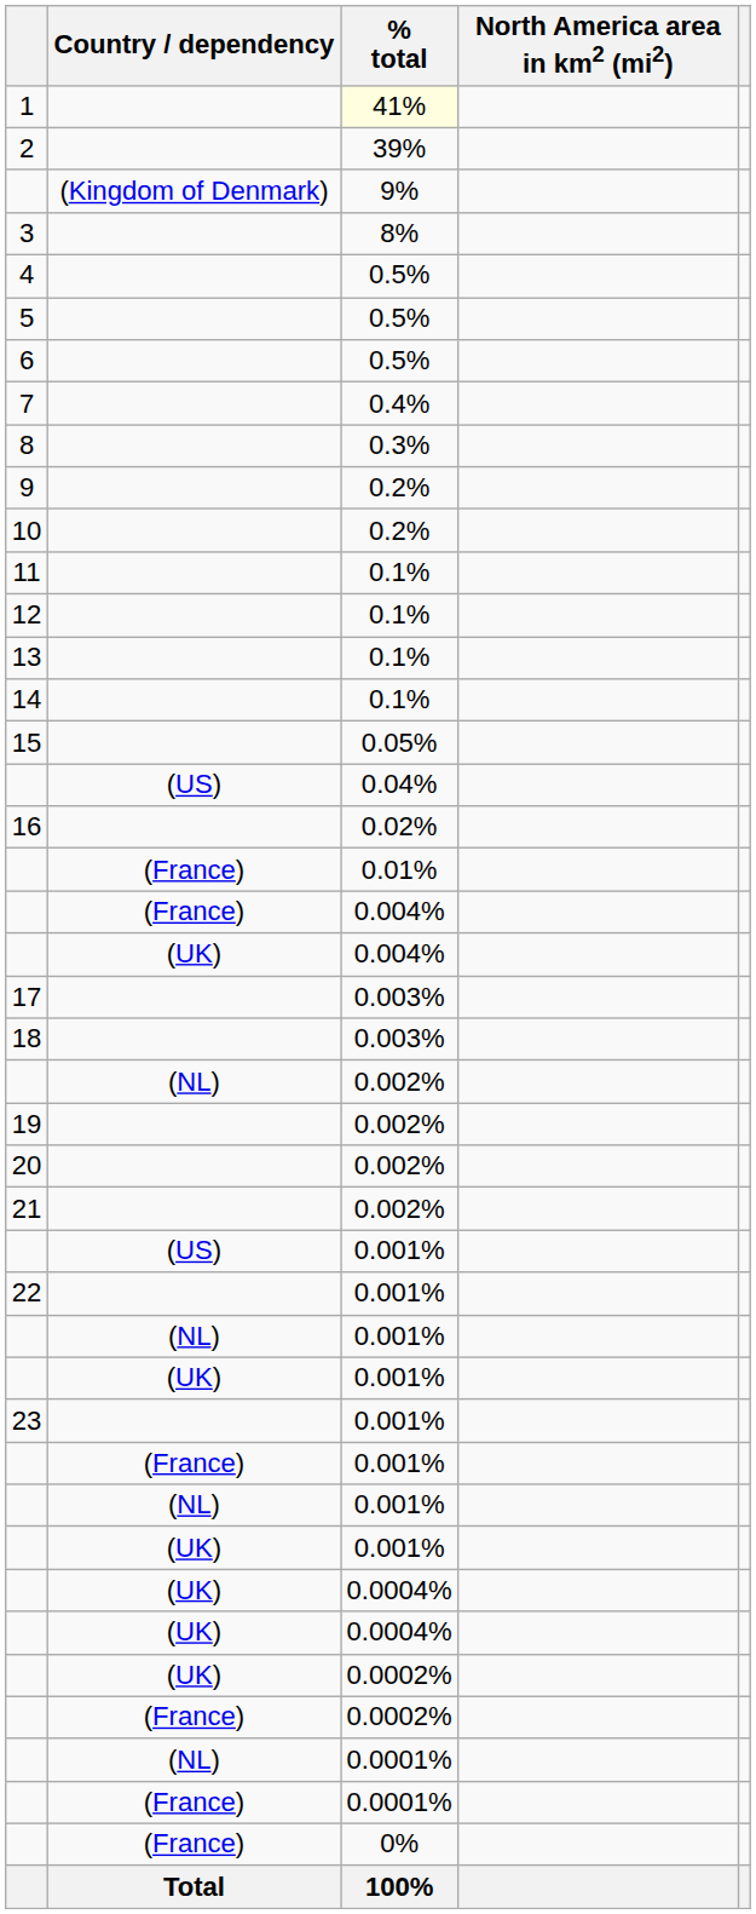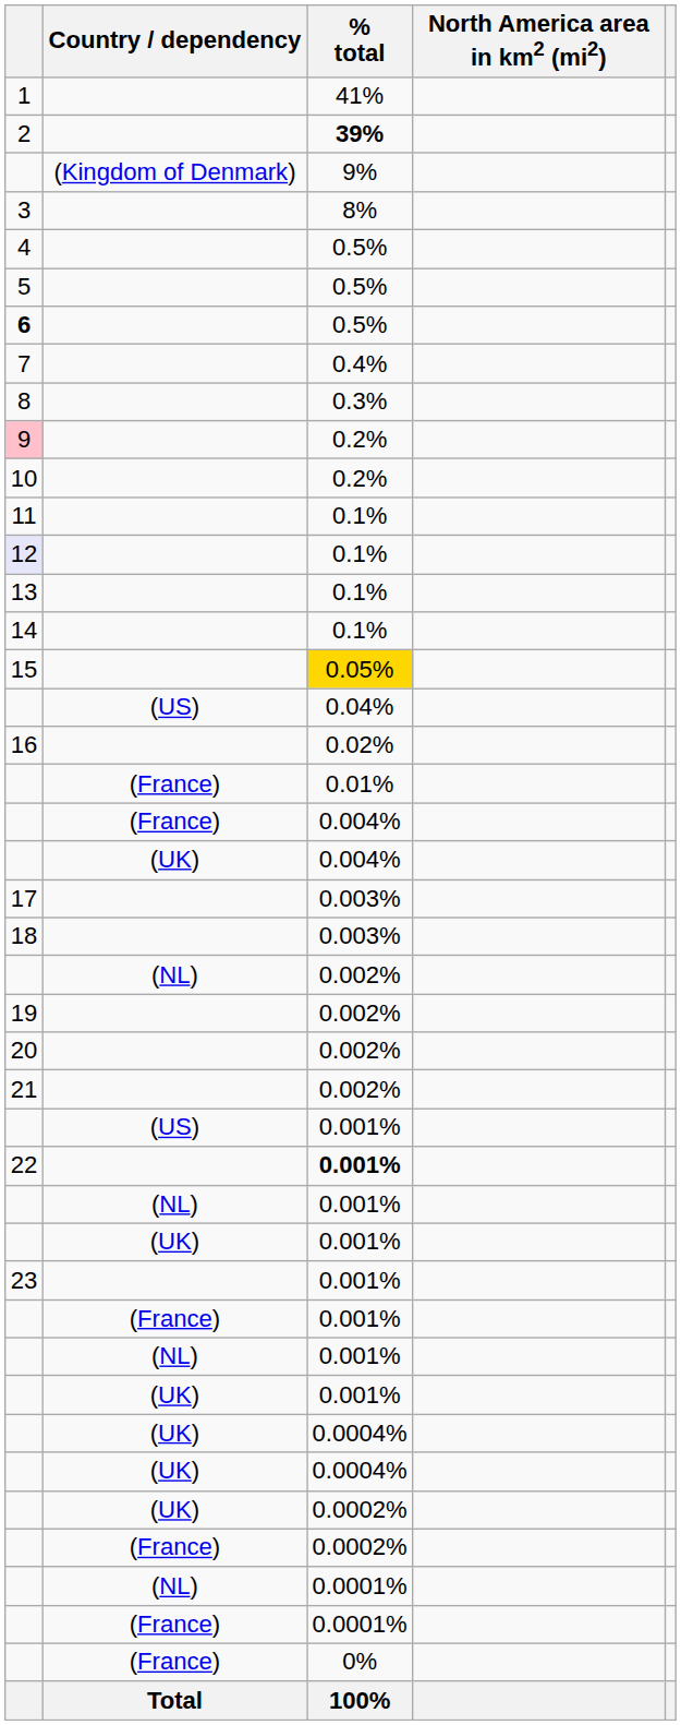1 | % total: lightyellow background -> no background
2 | % total: normal -> bold
6 | column 1: normal -> bold
9 | column 1: no background -> pink background
12 | column 1: no background -> lavender background
15 | % total: no background -> gold background
22 | % total: normal -> bold
